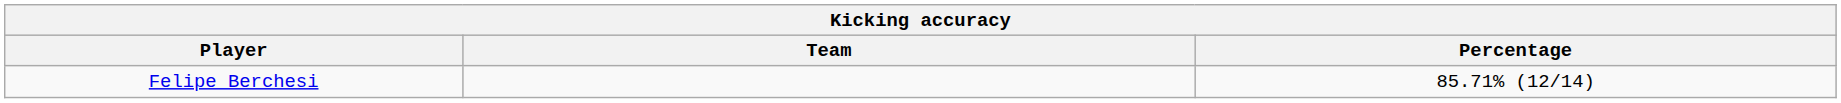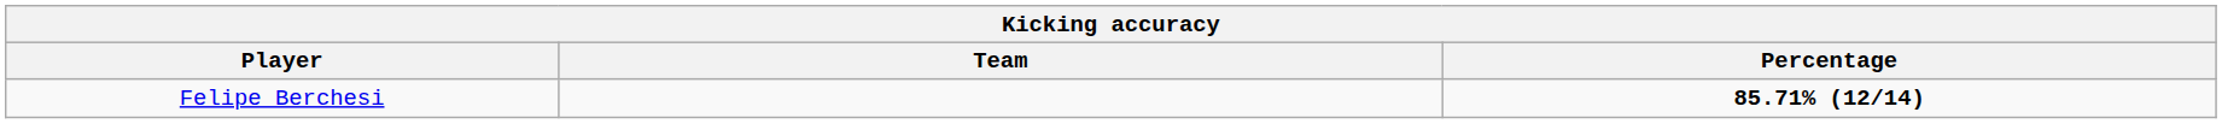Felipe Berchesi | Percentage: normal -> bold
